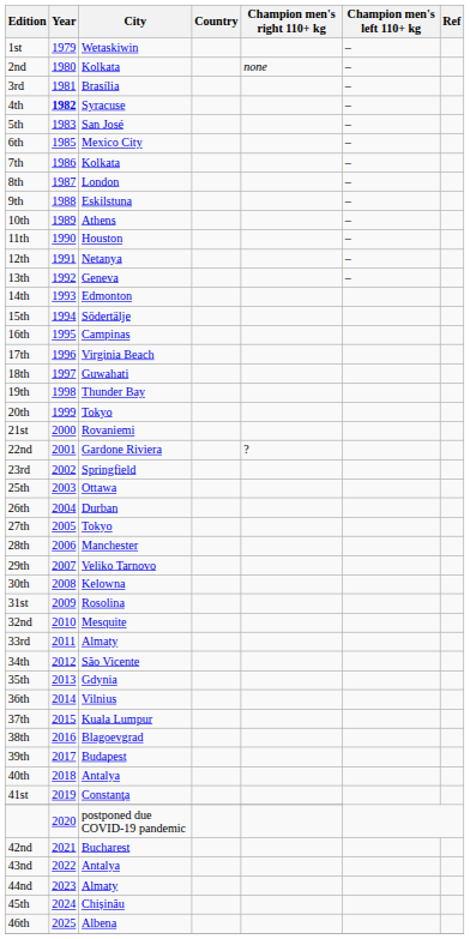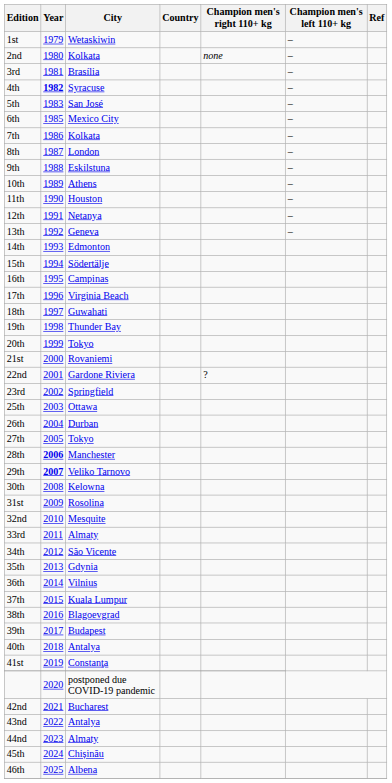28th | Year: normal -> bold
29th | Year: normal -> bold
